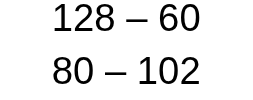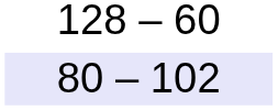80 – 102 | column 1: no background -> lavender background
